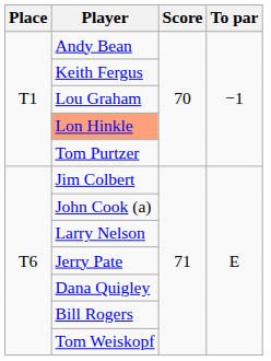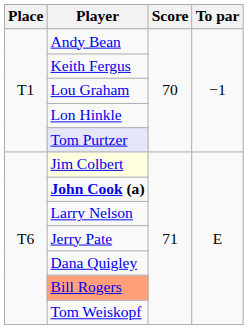Lon Hinkle | Player: lightsalmon background -> no background
Tom Purtzer | Player: no background -> lavender background
Jim Colbert | Player: no background -> lightyellow background
John Cook (a) | Player: normal -> bold
Bill Rogers | Player: no background -> lightsalmon background
